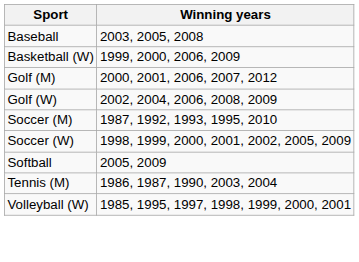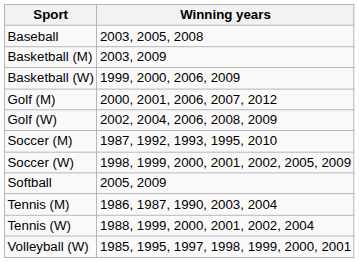+ row: Basketball (M) | 2003, 2009
+ row: Tennis (W) | 1988, 1999, 2000, 2001, 2002, 2004
